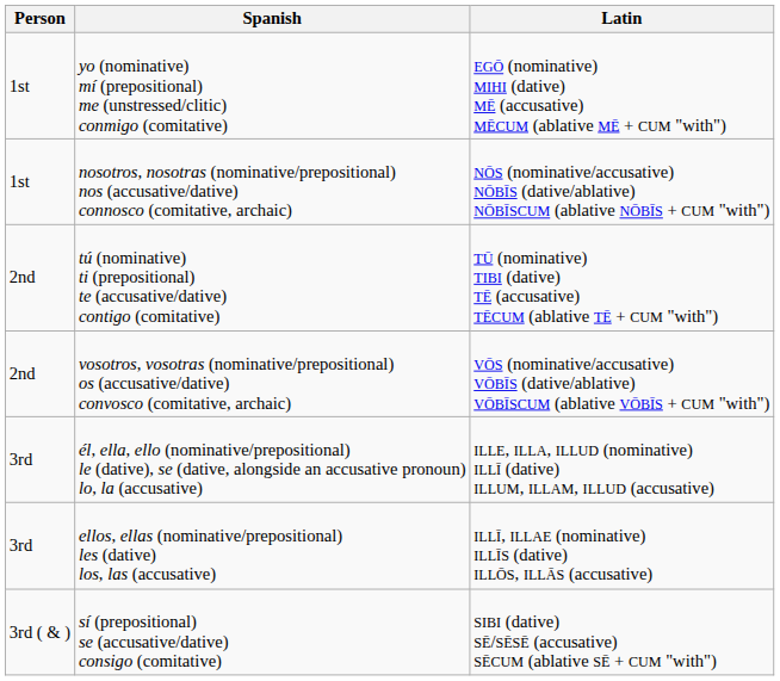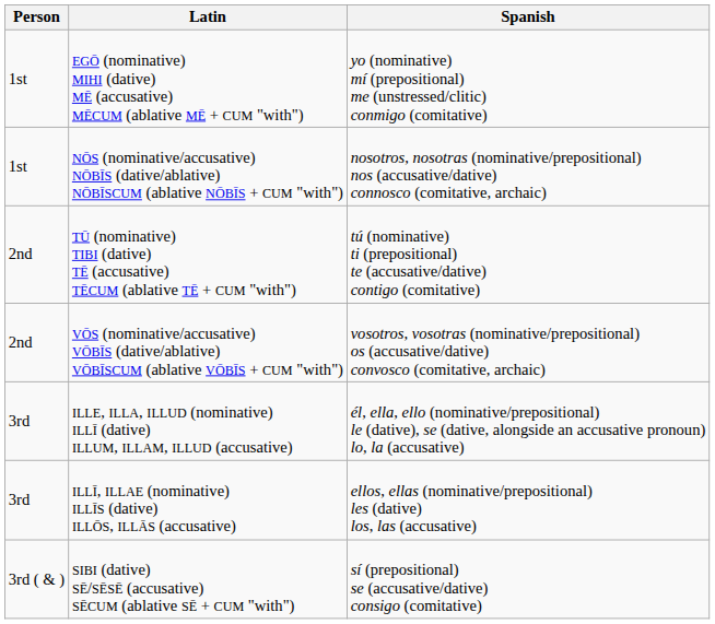columns swapped: Latin <-> Spanish
